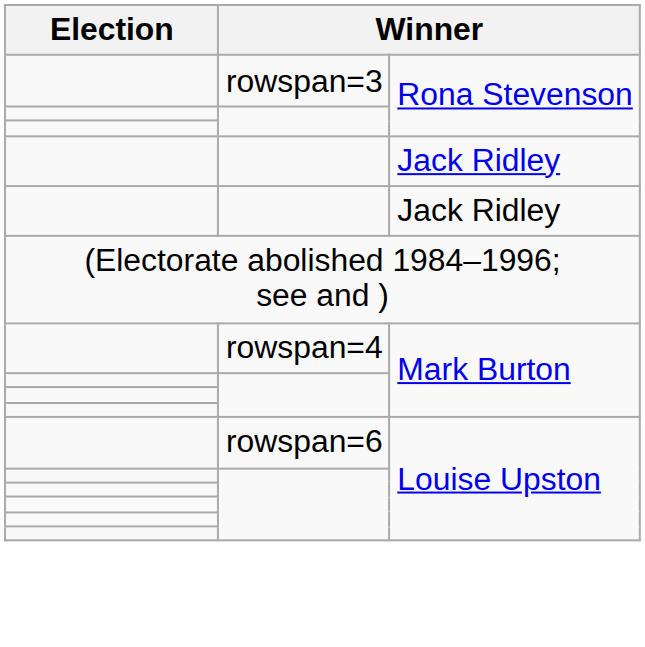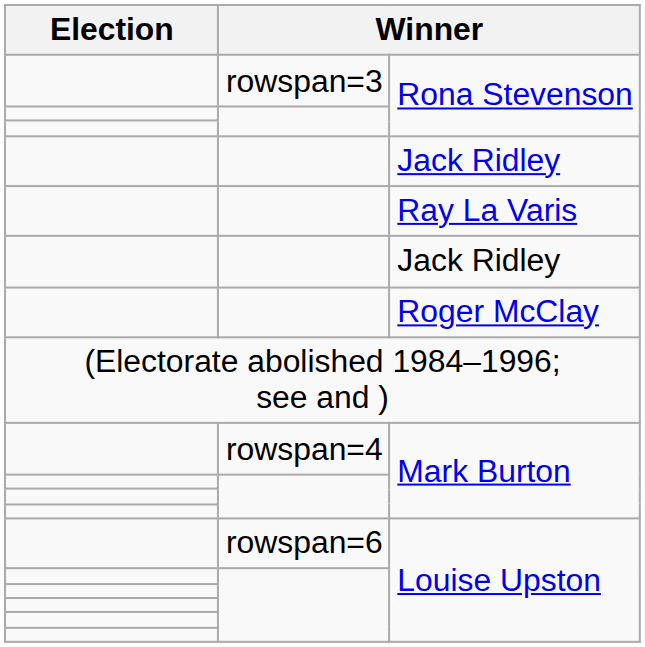+ row: Ray La Varis
+ row: Roger McClay
